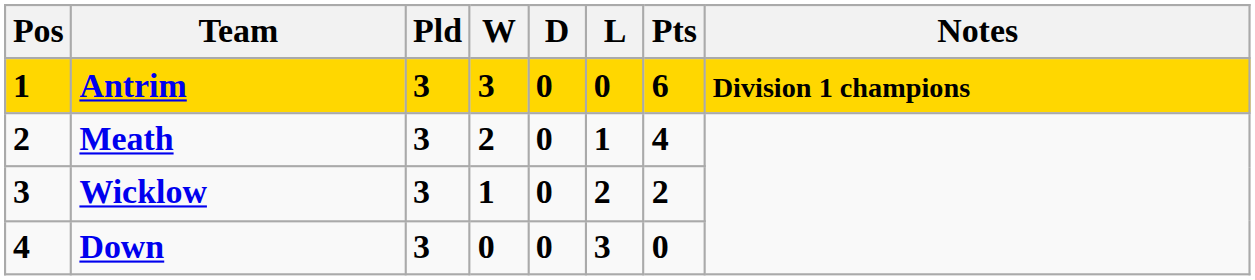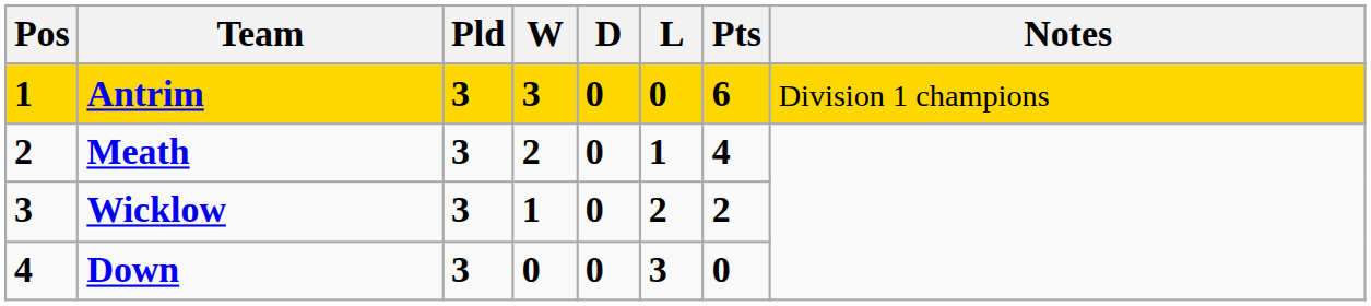Antrim | Notes: bold -> normal
